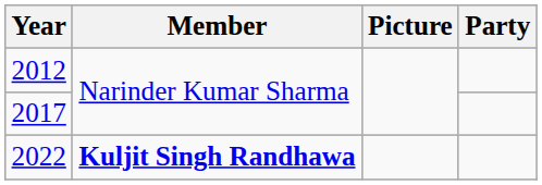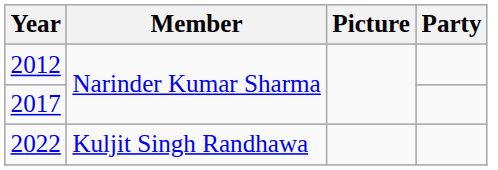2022 | Member: bold -> normal
